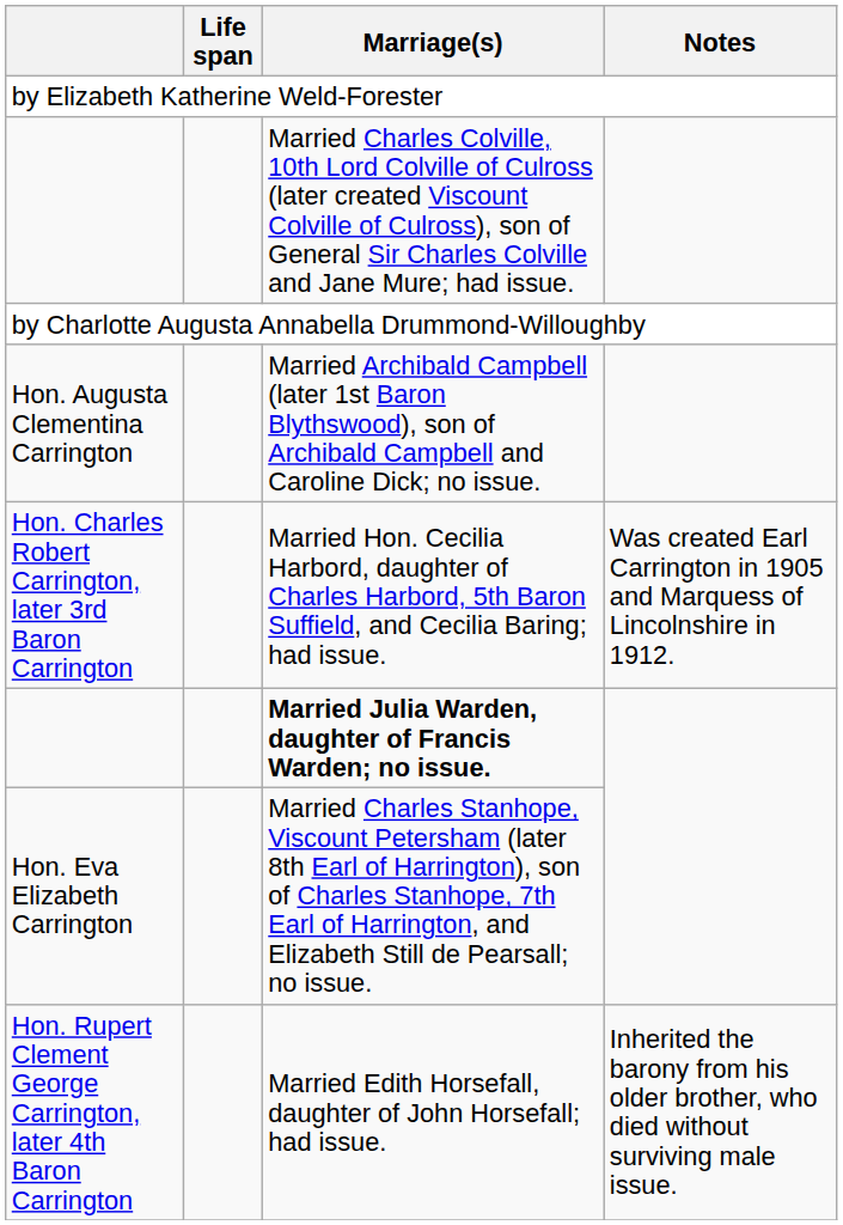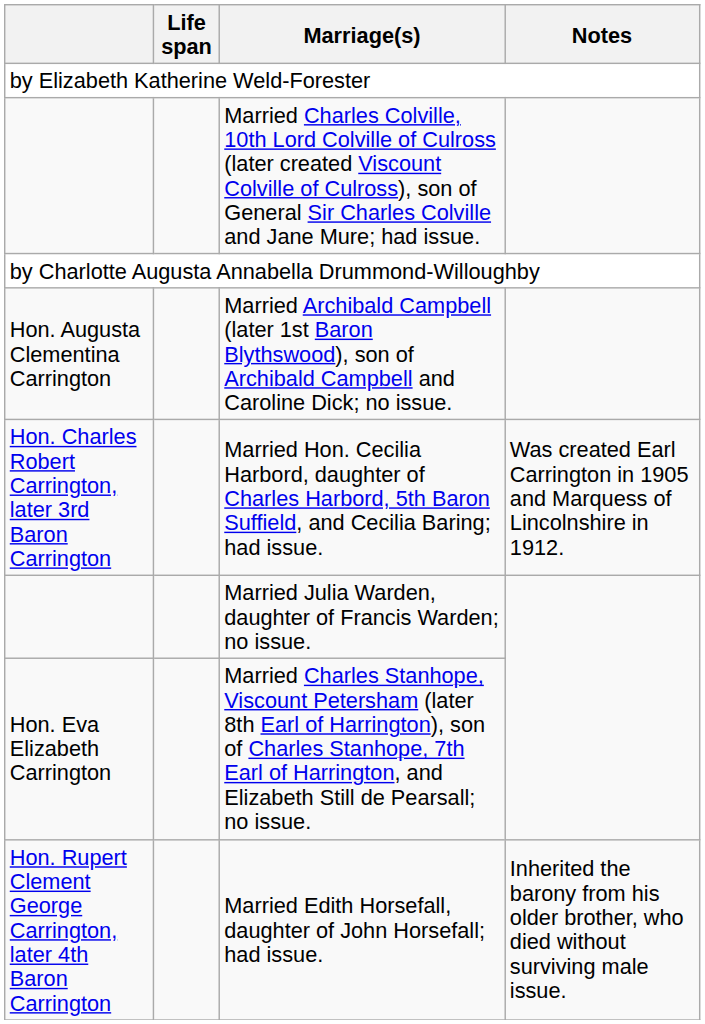Married Julia Warden, daughter of Francis Warden; no issue. | Marriage(s): bold -> normal
